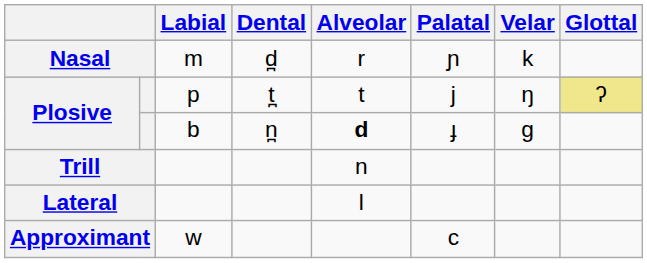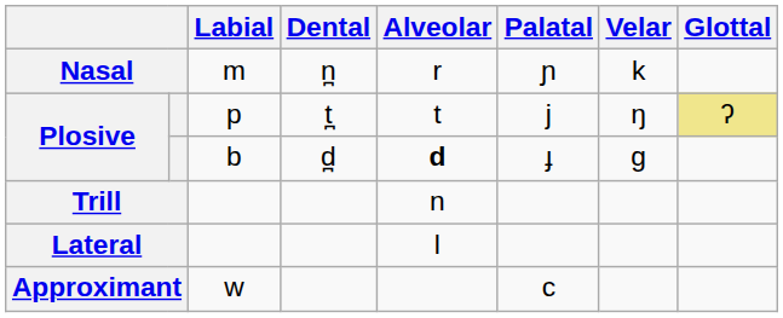Nasal | Dental: d̪ -> n̪
Plosive / b | Dental: n̪ -> d̪
